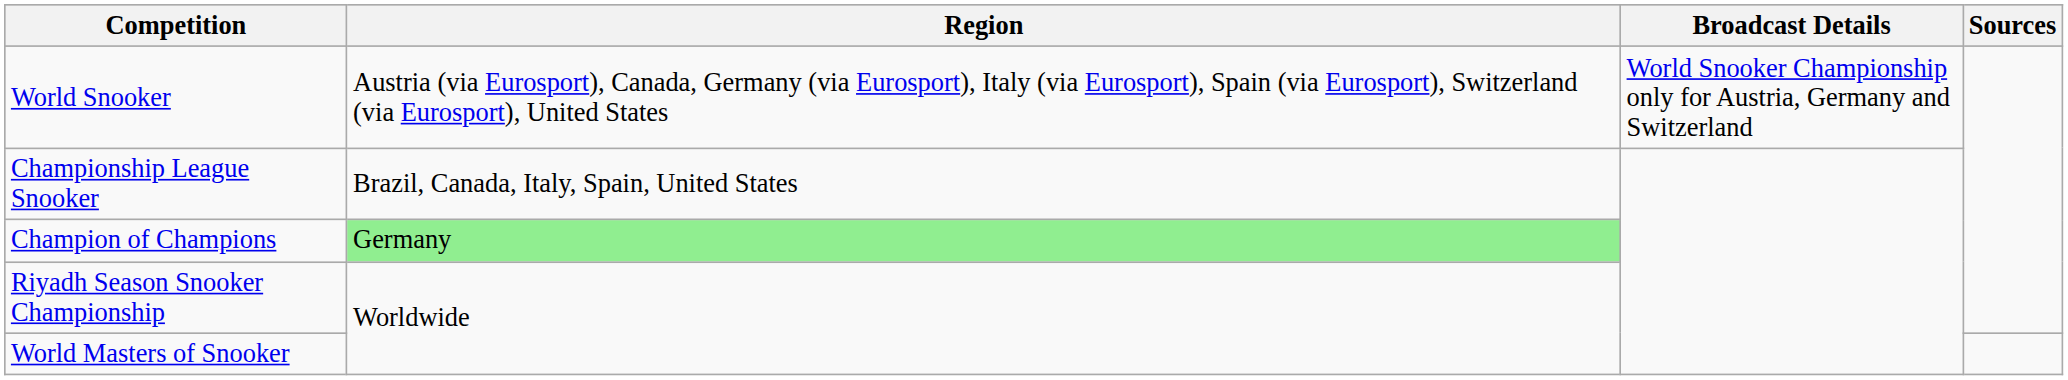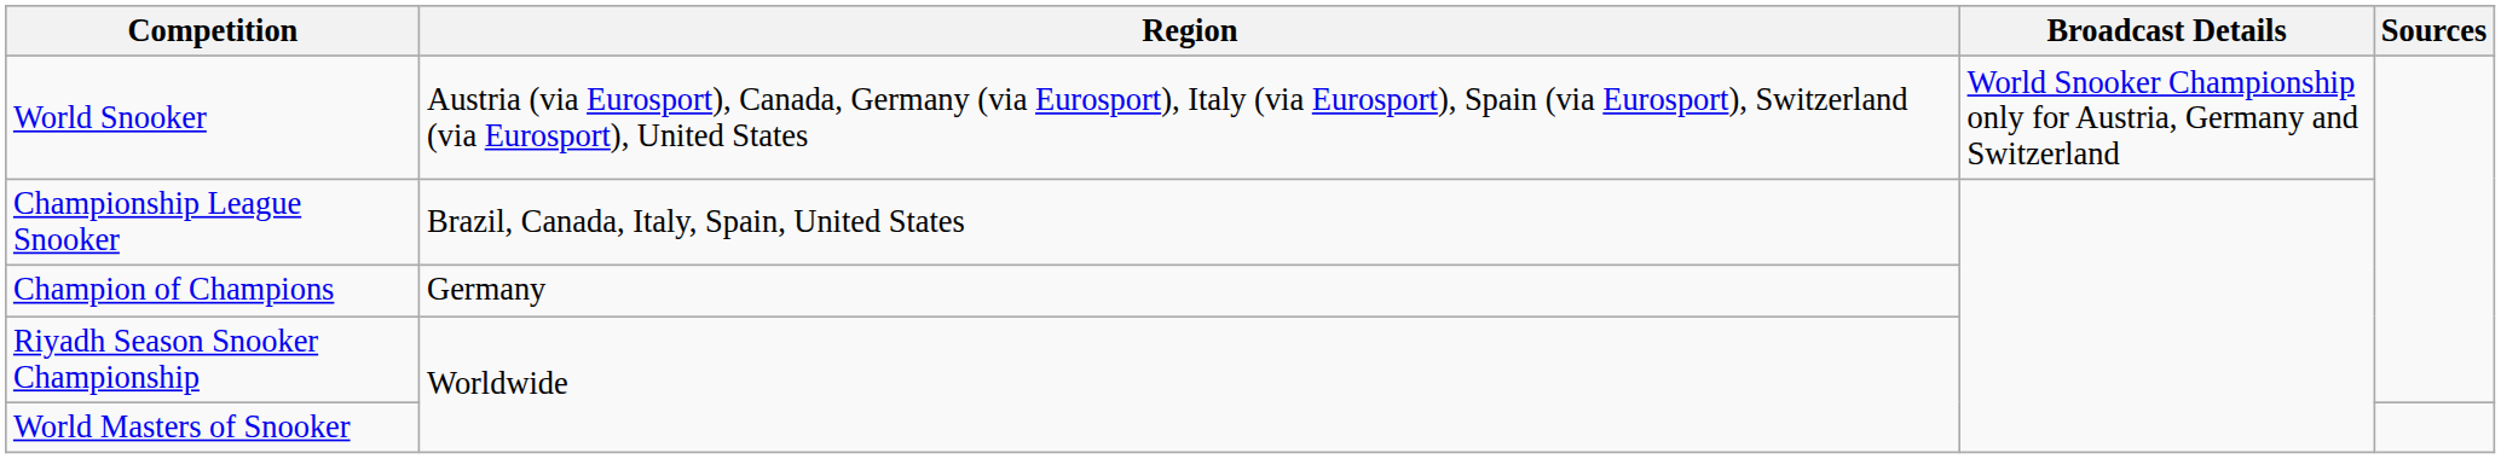Champion of Champions | Region: lightgreen background -> no background
